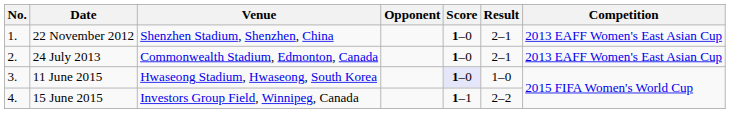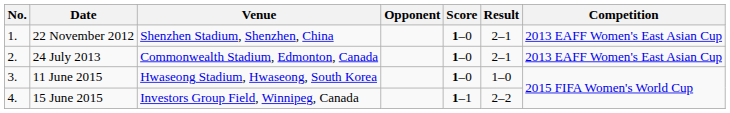11 June 2015 | Score: lavender background -> no background
